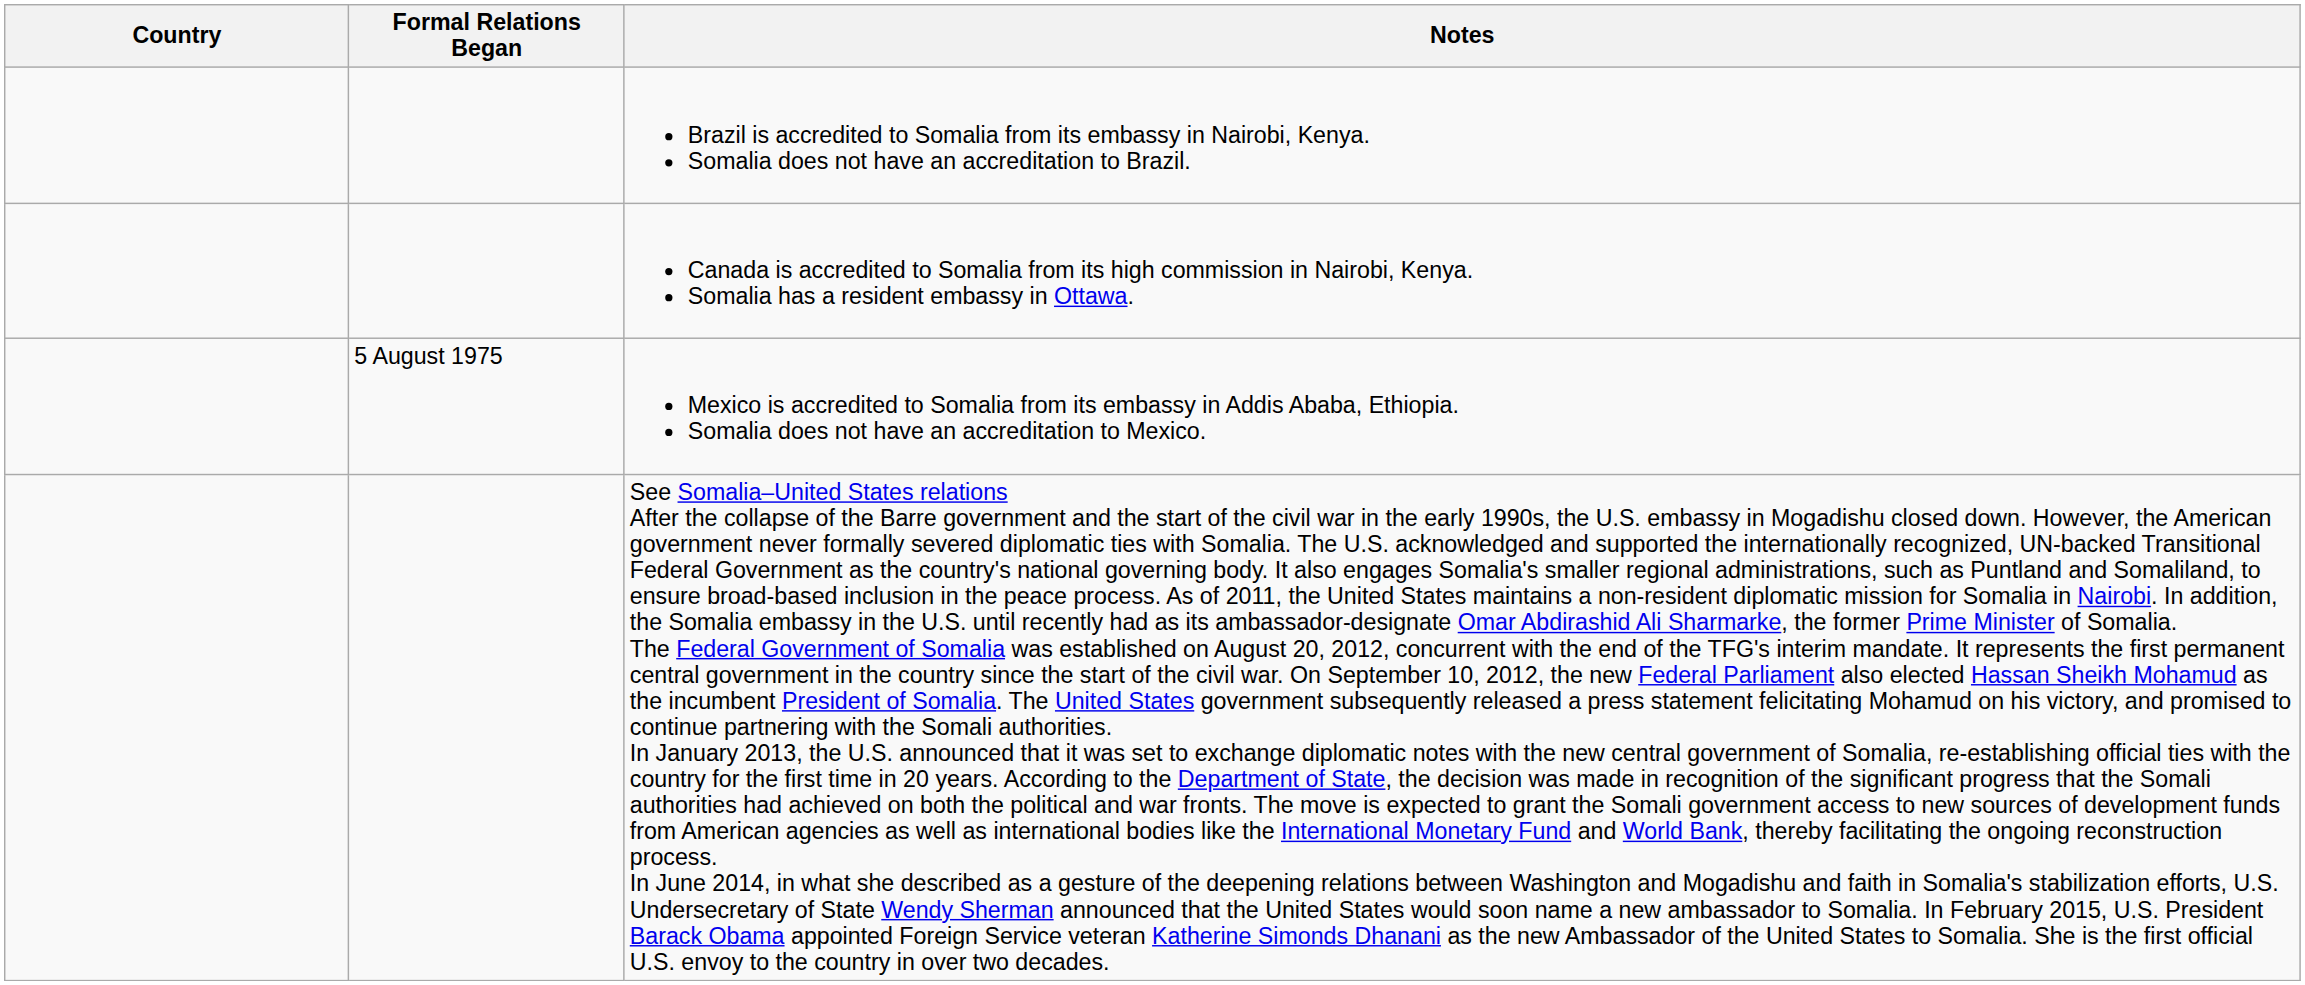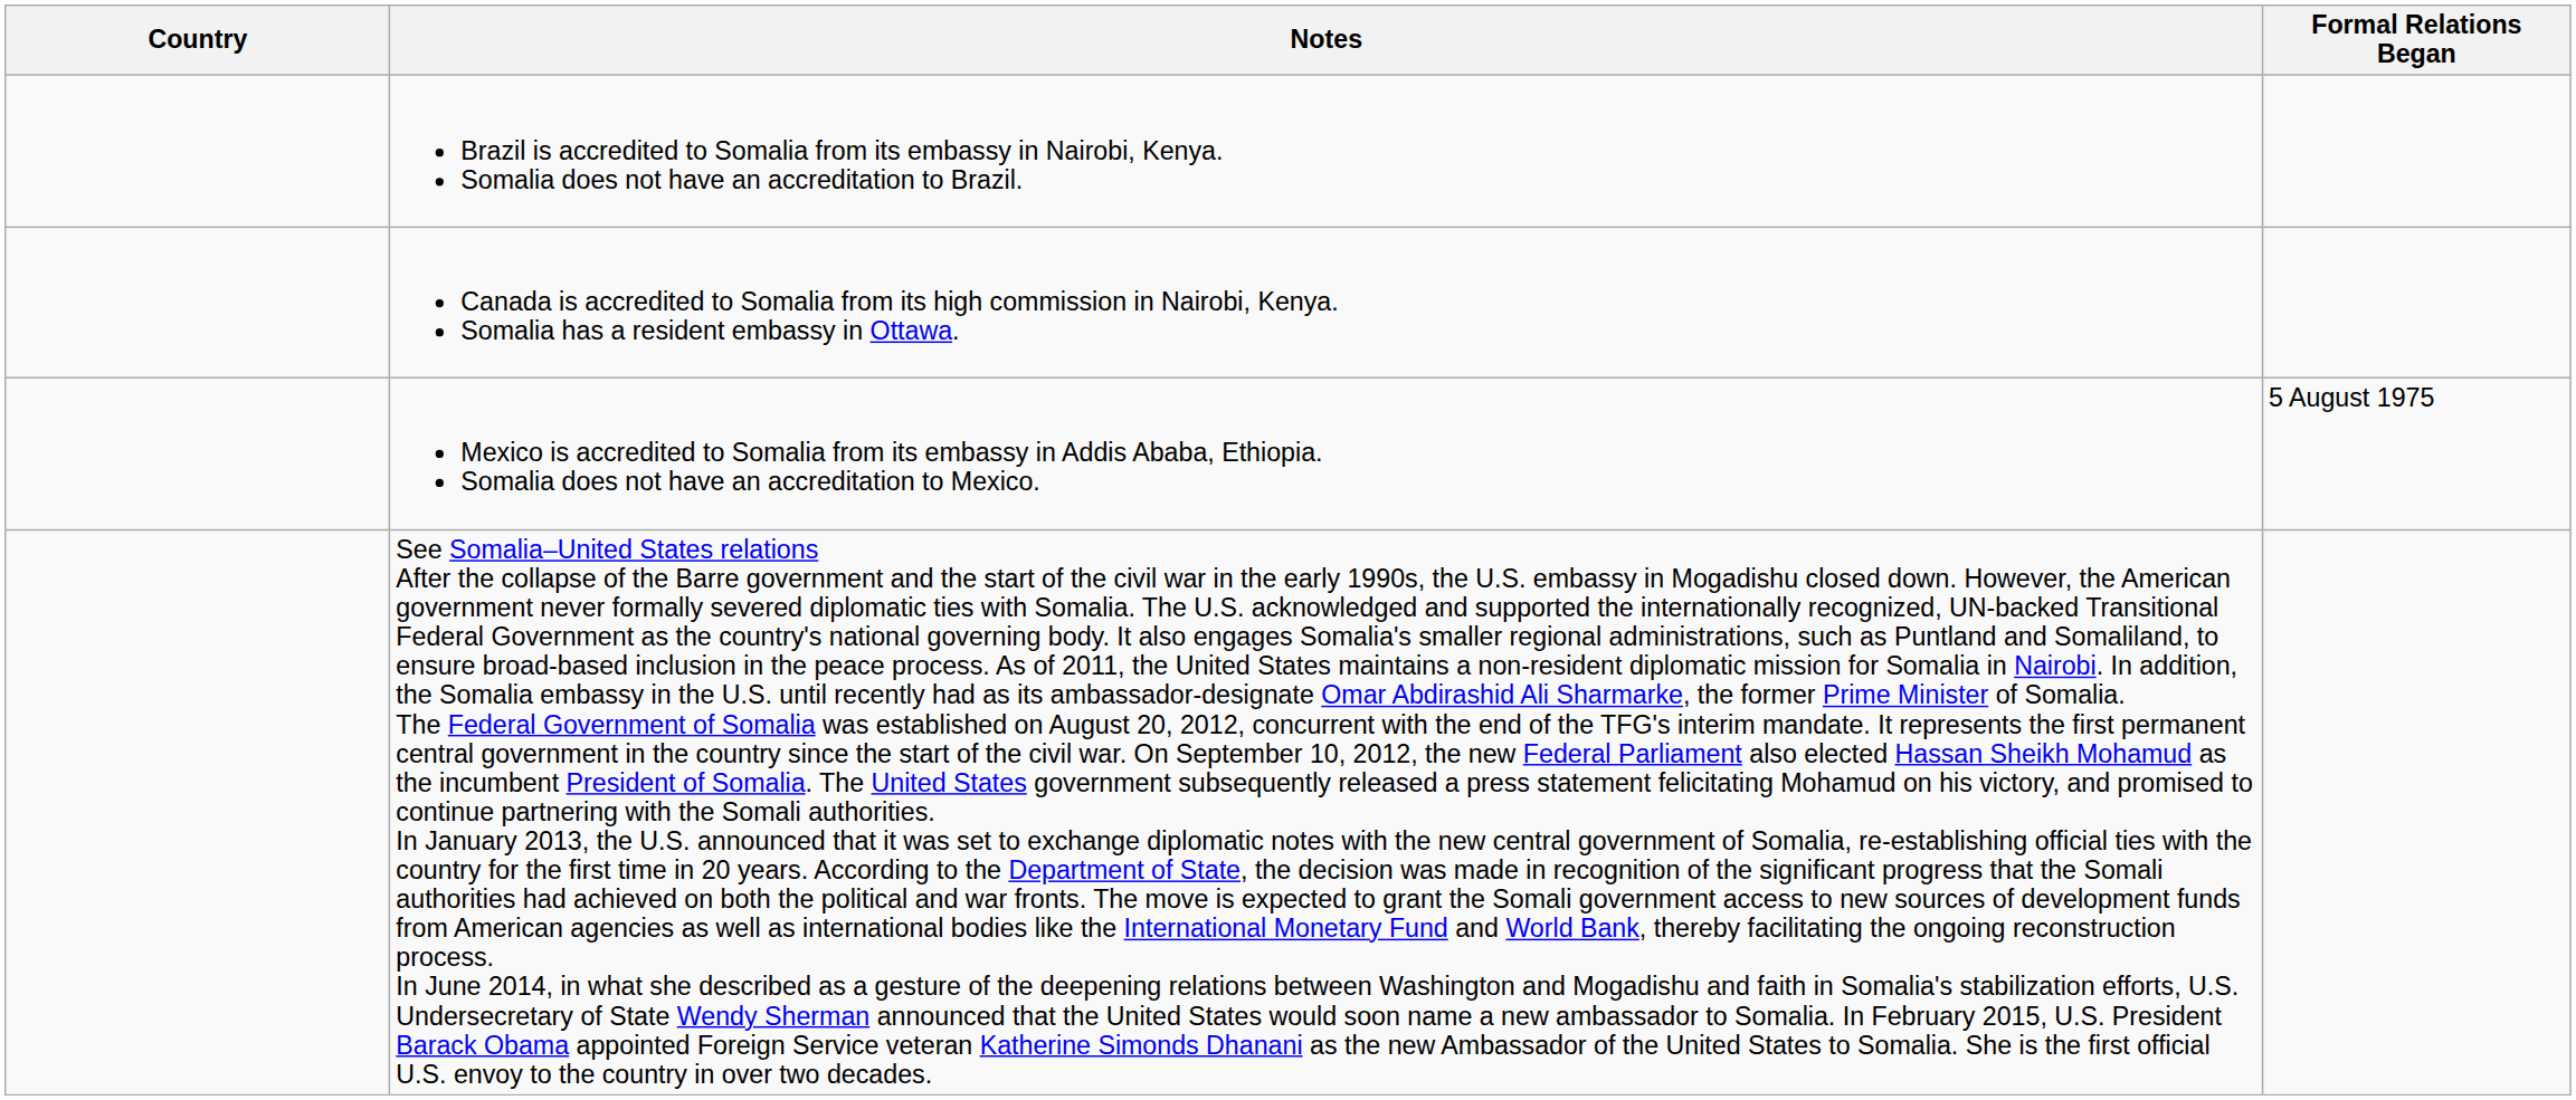columns swapped: Formal Relations Began <-> Notes
